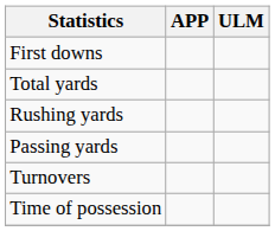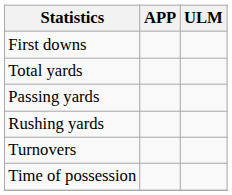rows swapped: Rushing yards <-> Passing yards
